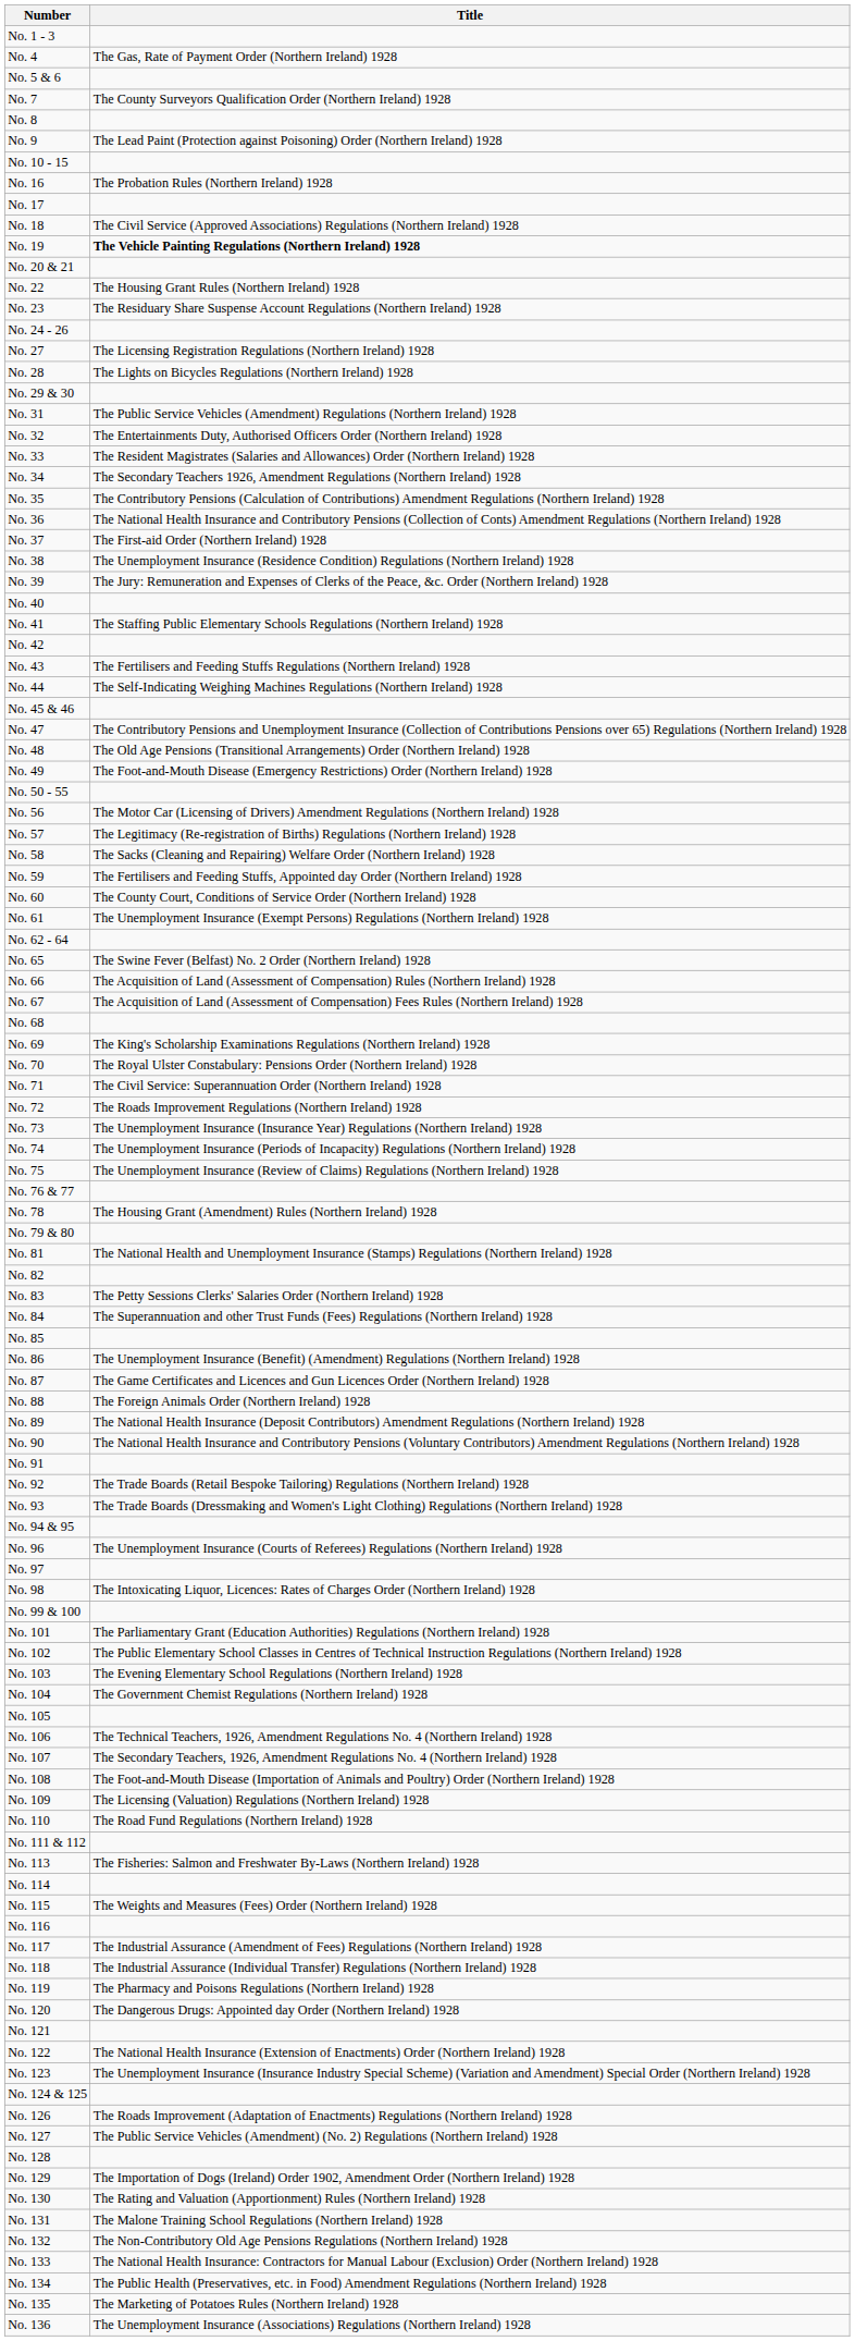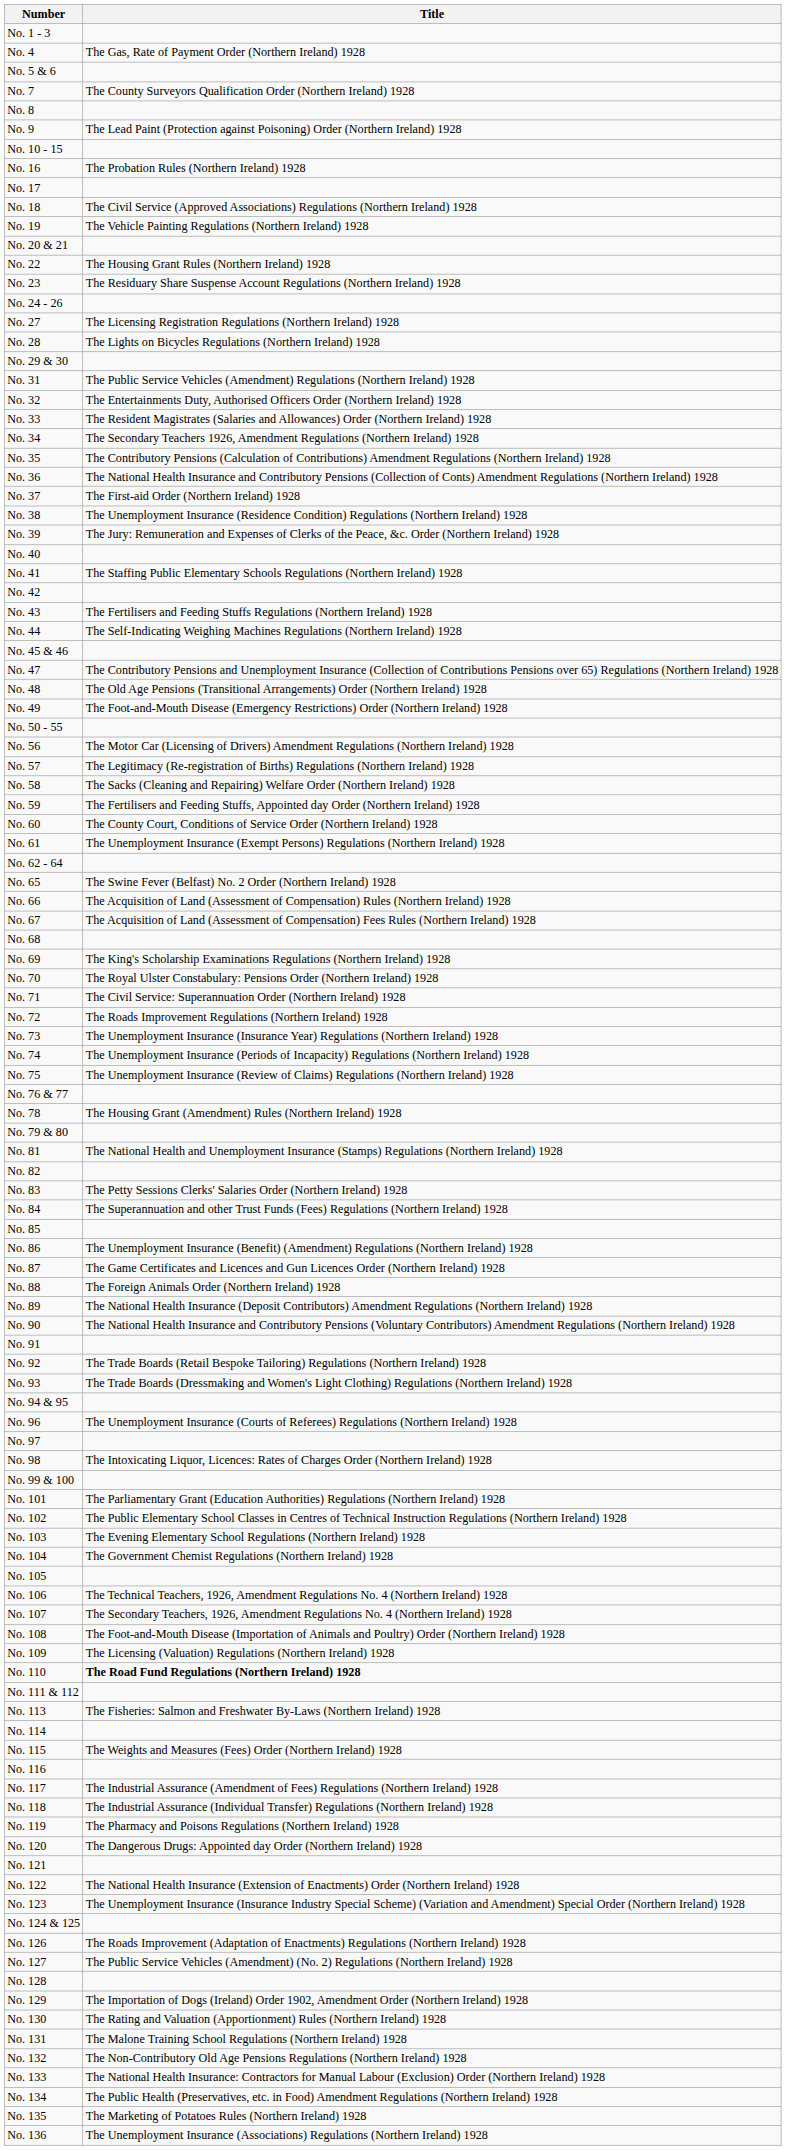No. 19 | Title: bold -> normal
No. 110 | Title: normal -> bold
